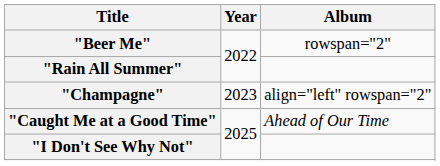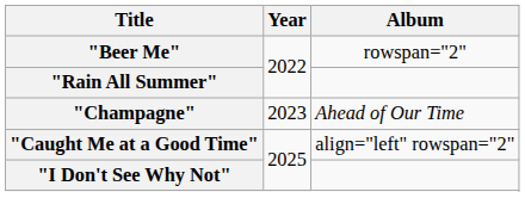"Champagne" | Album: align="left" rowspan="2" -> Ahead of Our Time
"Caught Me at a Good Time" | Album: Ahead of Our Time -> align="left" rowspan="2"
